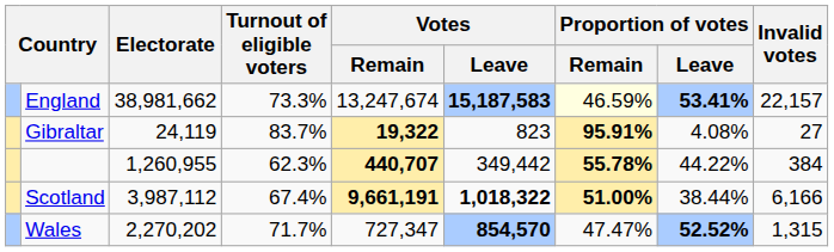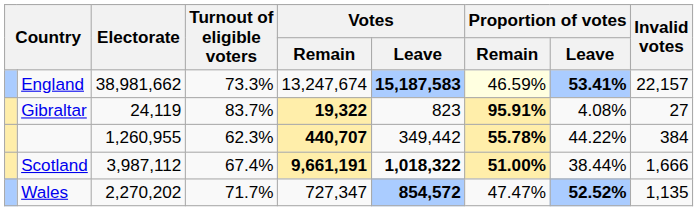Scotland | column 9: 6,166 -> 1,666
Wales | Votes / Leave: 854,570 -> 854,572
Wales | column 9: 1,315 -> 1,135
